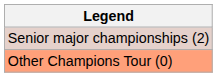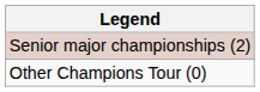row 3 | column 1: lightsalmon background -> no background
